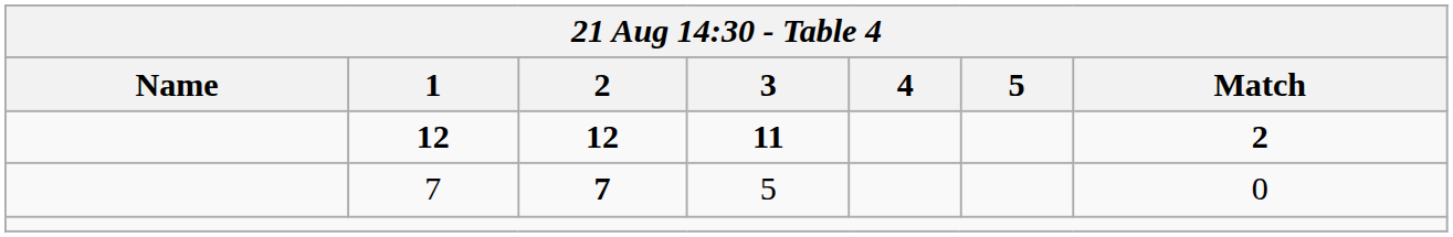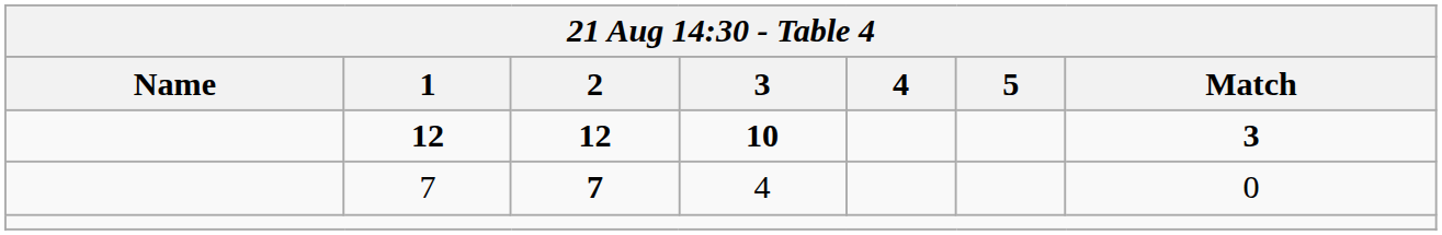row 3 | 3: 11 -> 10
row 3 | Match: 2 -> 3
row 4 | 3: 5 -> 4
